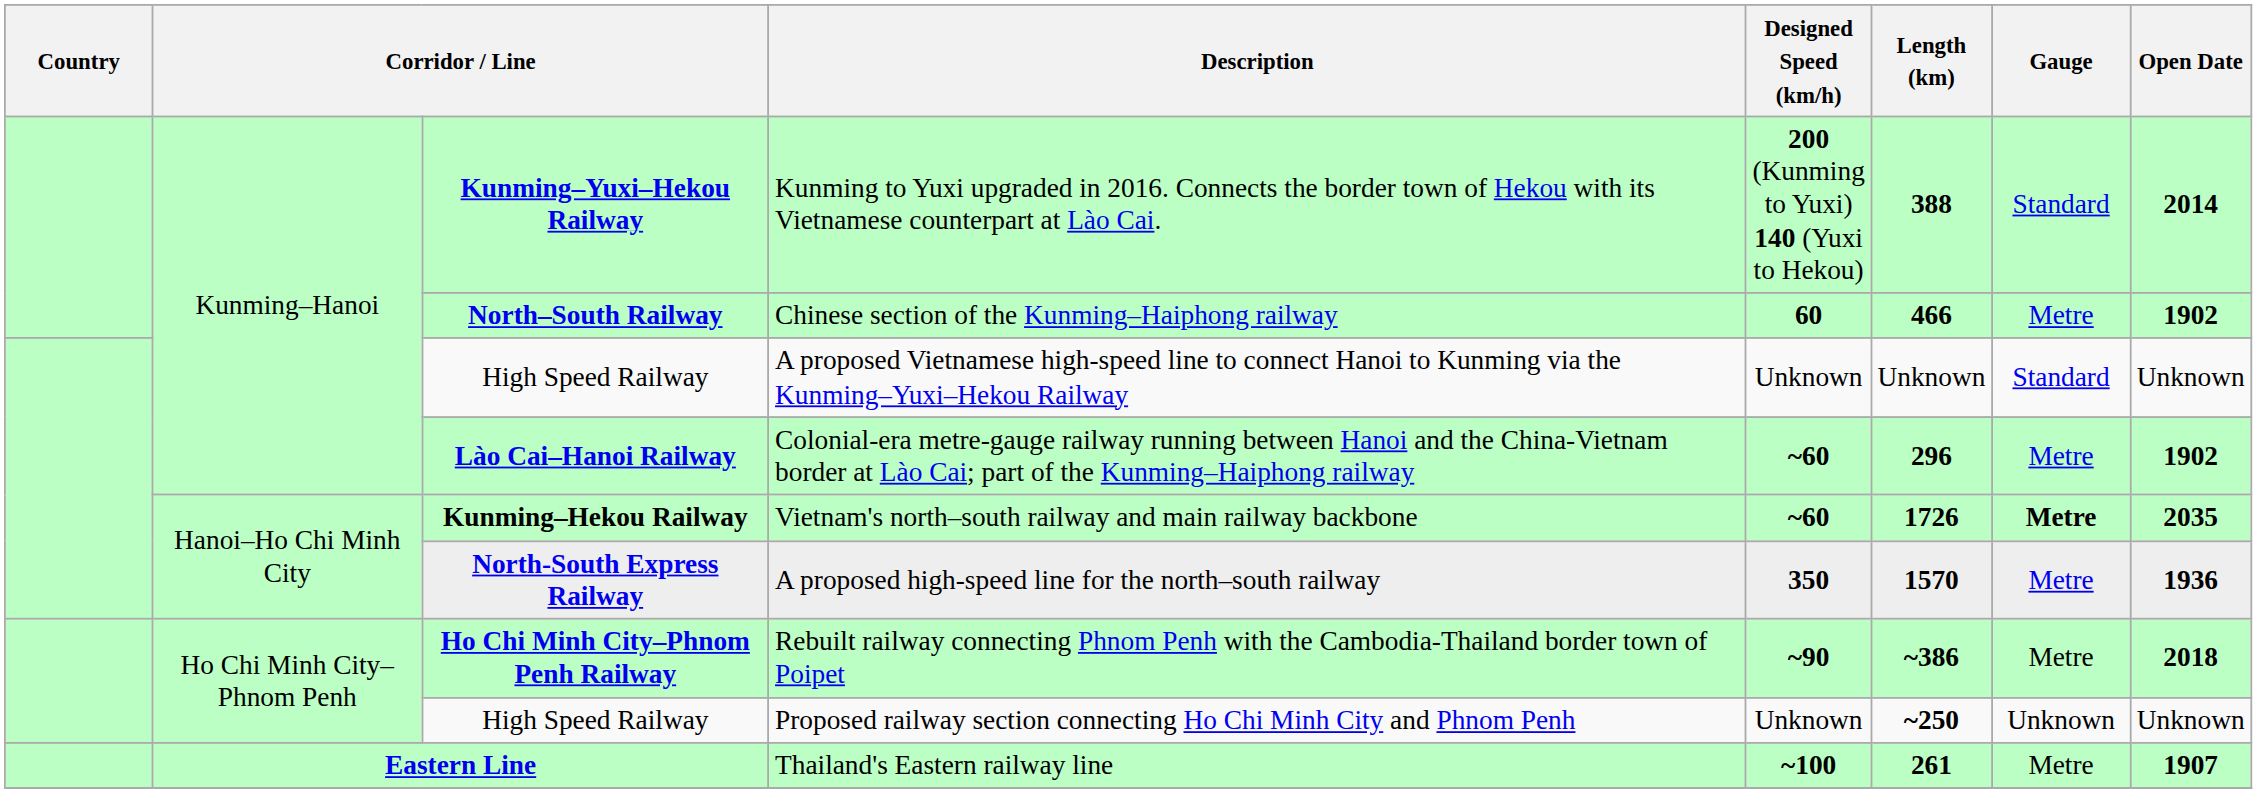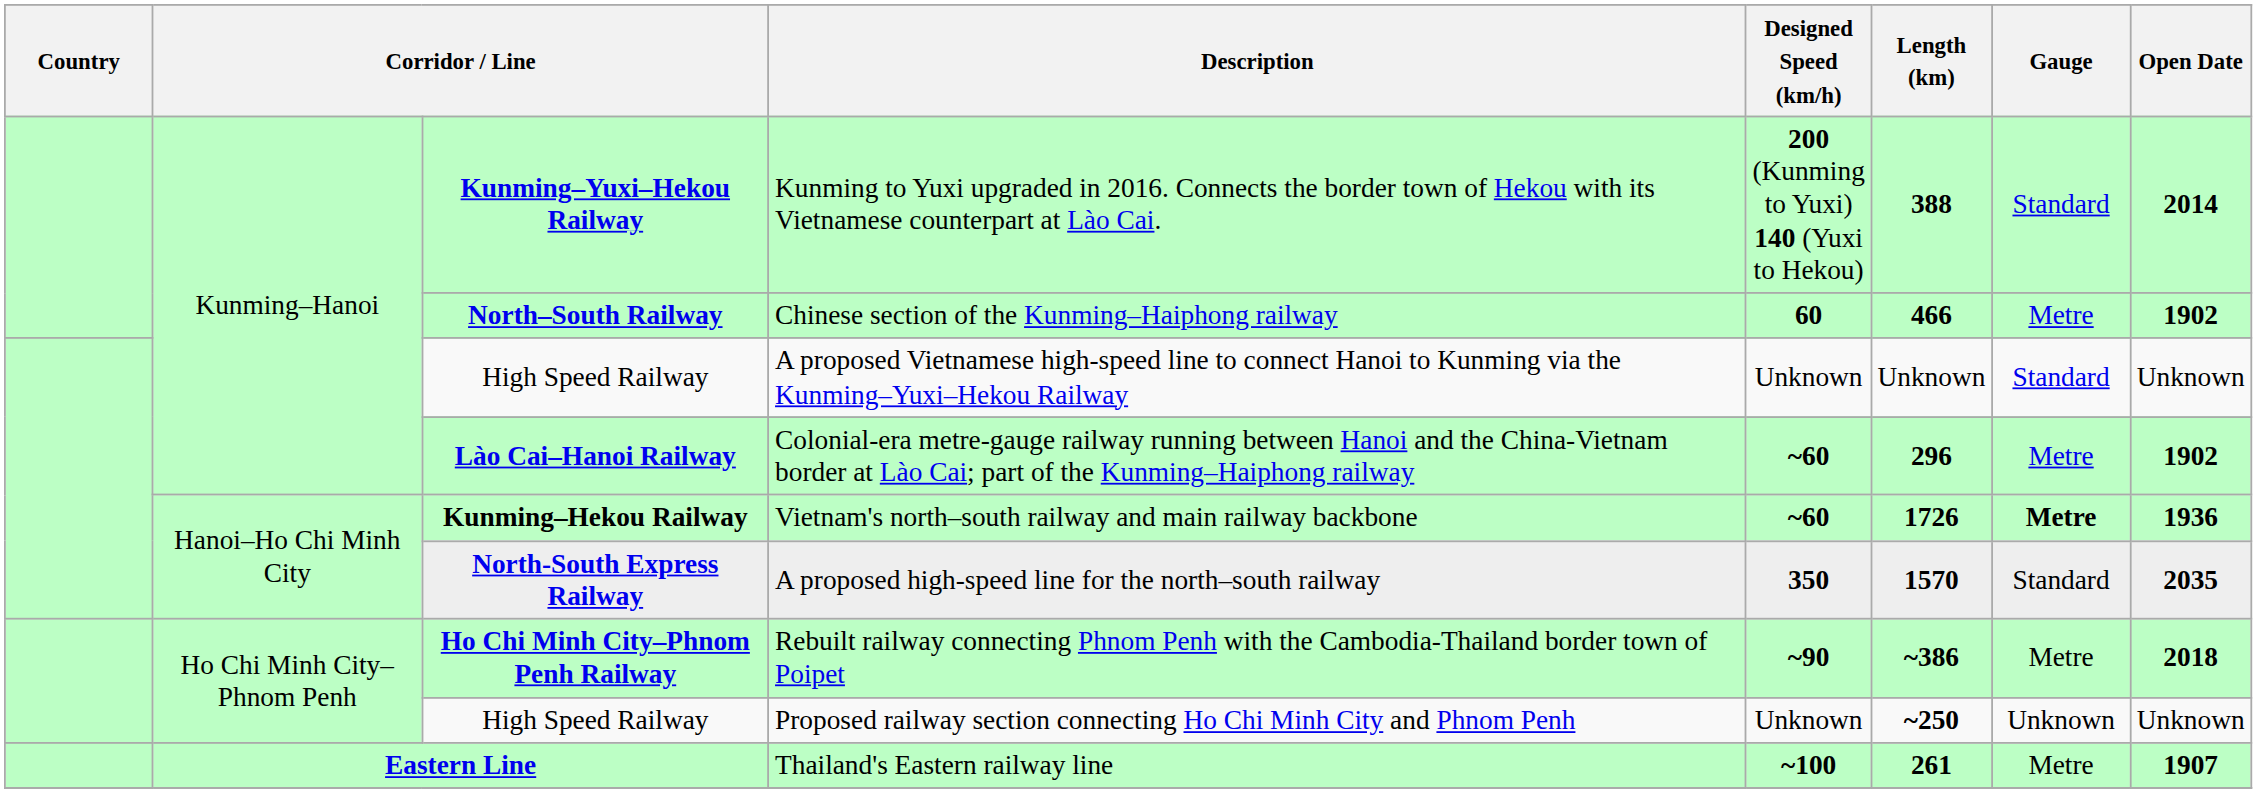Vietnam's north–south railway and main railway backbone | Open Date: 2035 -> 1936
A proposed high-speed line for the north–south railway | Gauge: Metre -> Standard
A proposed high-speed line for the north–south railway | Open Date: 1936 -> 2035
